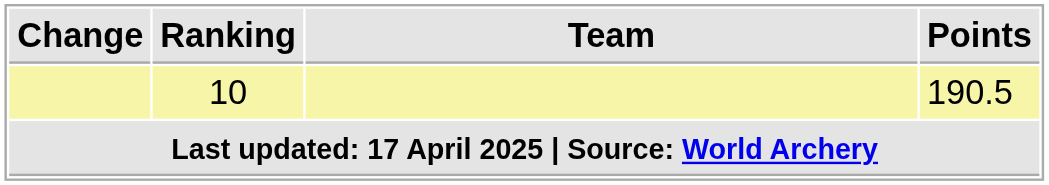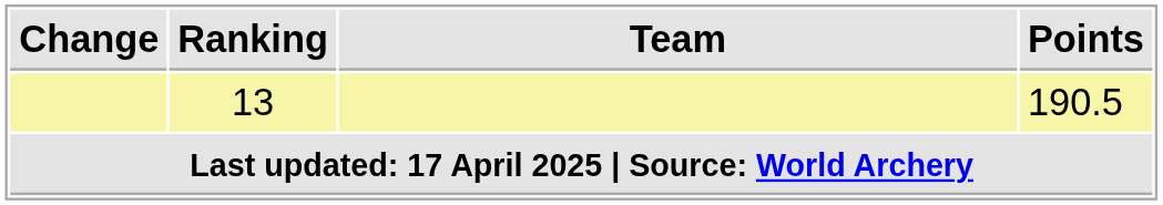row 2 | Ranking: 10 -> 13
